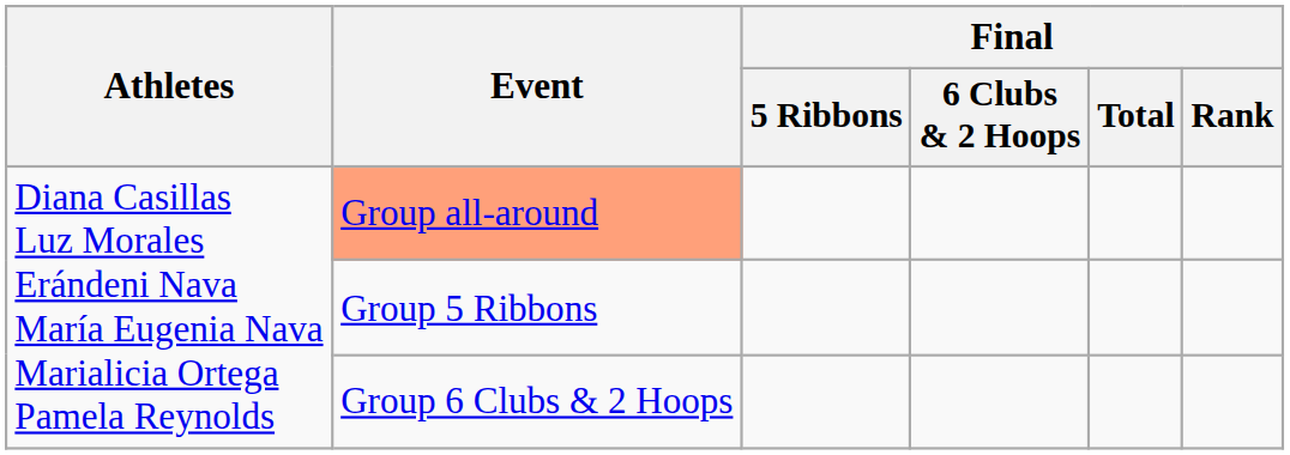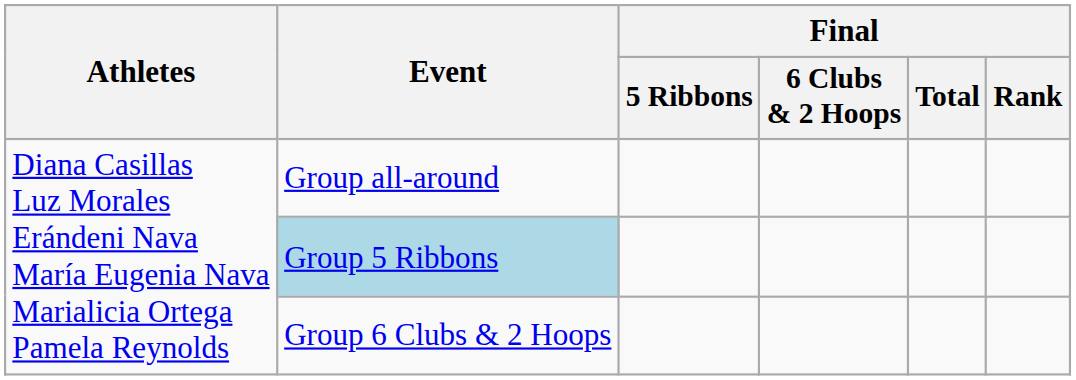Group all-around | Event: lightsalmon background -> no background
Group 5 Ribbons | Event: no background -> lightblue background
